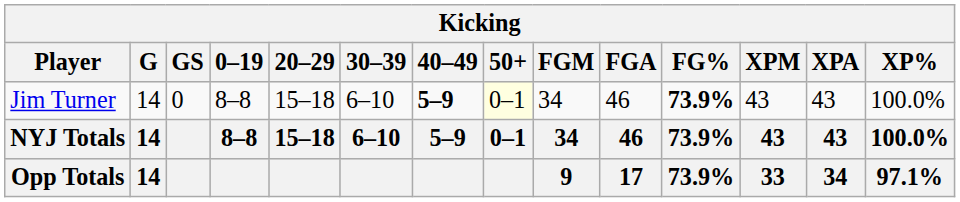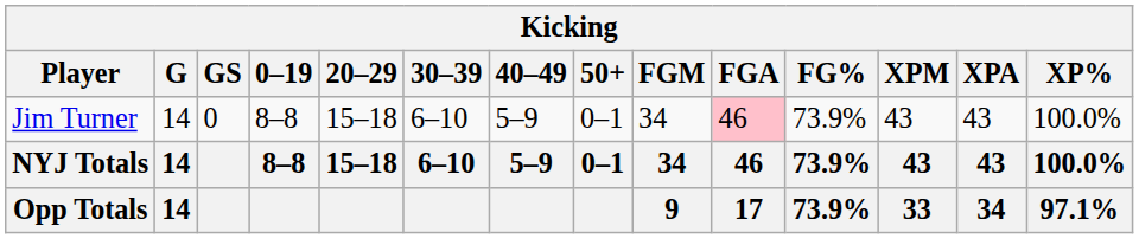Jim Turner | 40–49: bold -> normal
Jim Turner | 50+: lightyellow background -> no background
Jim Turner | FGA: no background -> pink background
Jim Turner | FG%: bold -> normal
